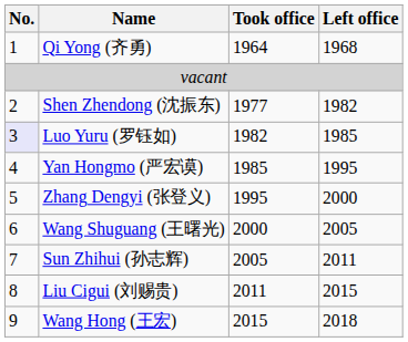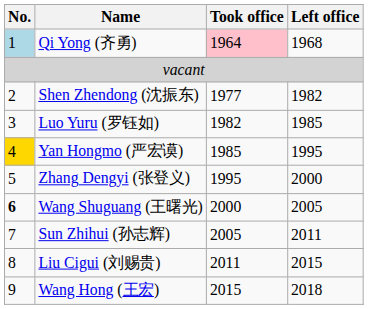Qi Yong (齐勇) | No.: no background -> lightblue background
Qi Yong (齐勇) | Took office: no background -> pink background
Luo Yuru (罗钰如) | No.: lavender background -> no background
Yan Hongmo (严宏谟) | No.: no background -> gold background
Wang Shuguang (王曙光) | No.: normal -> bold
